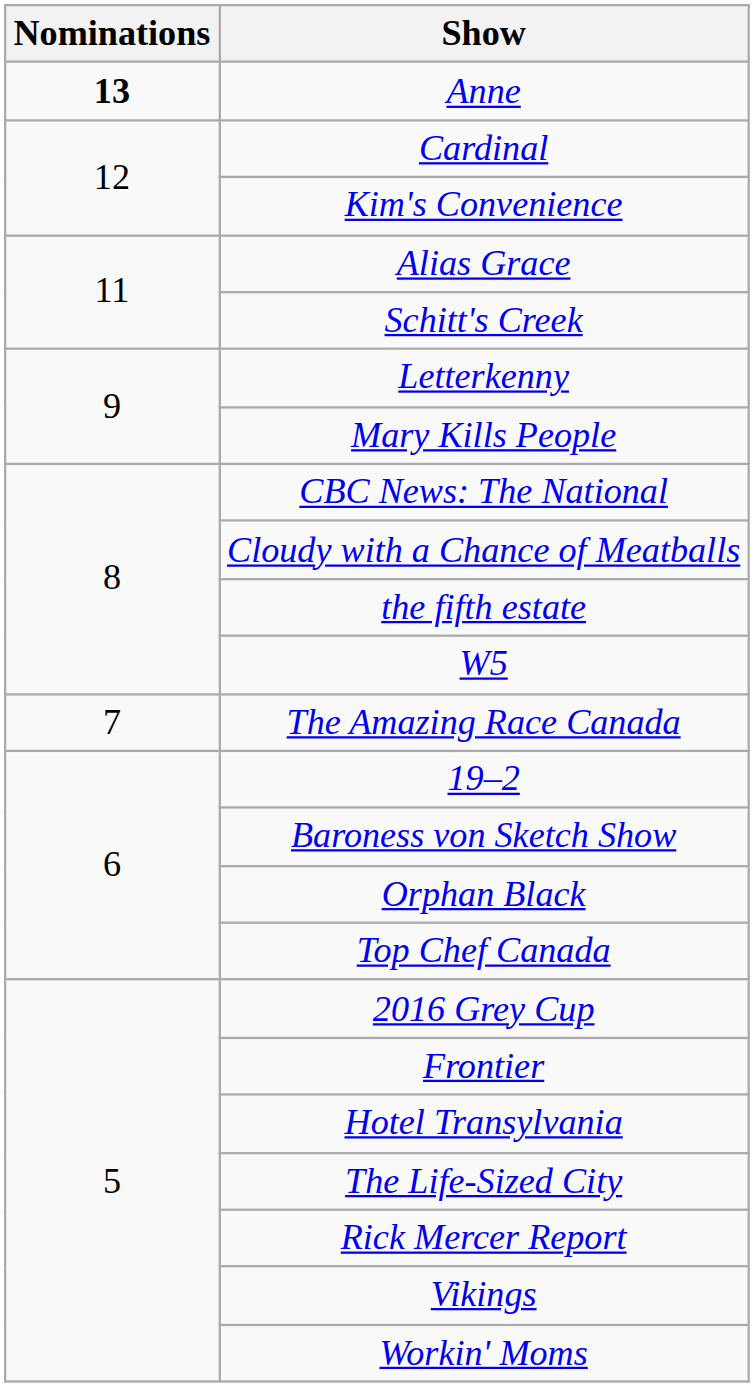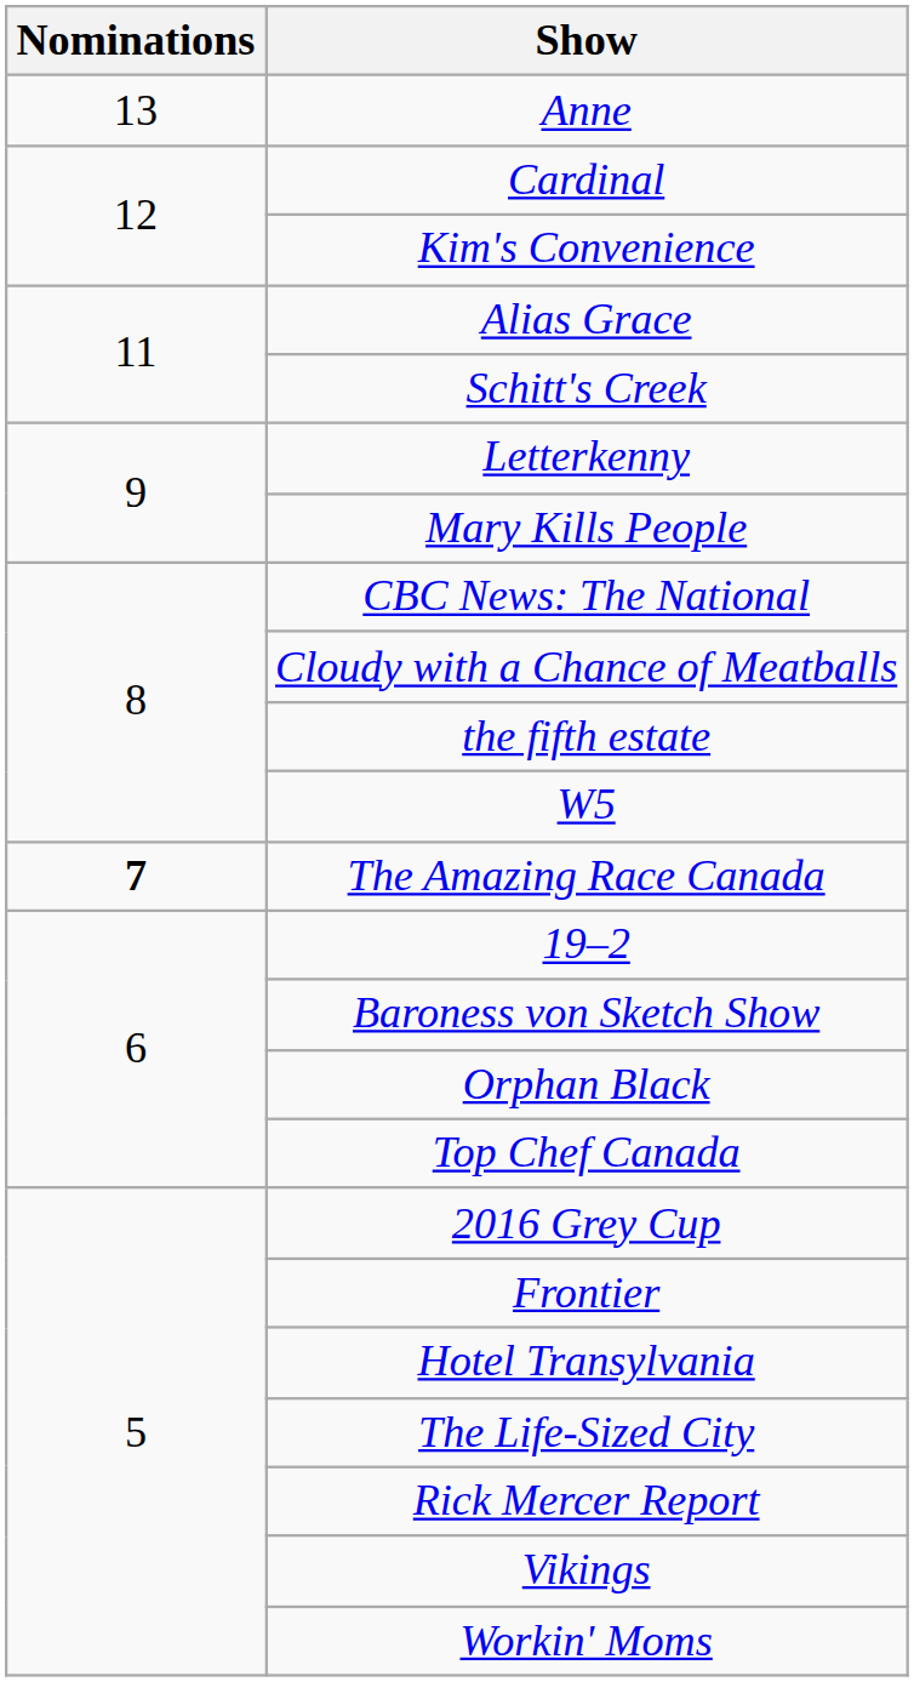Anne | Nominations: bold -> normal
The Amazing Race Canada | Nominations: normal -> bold
